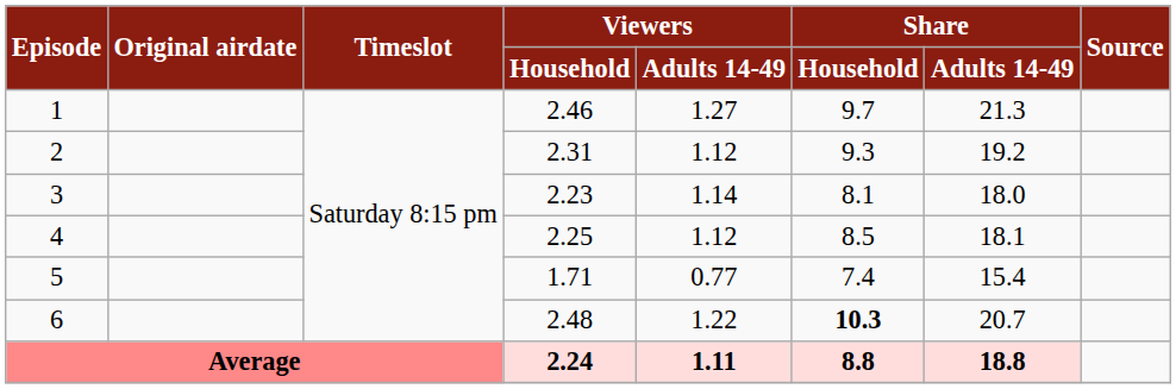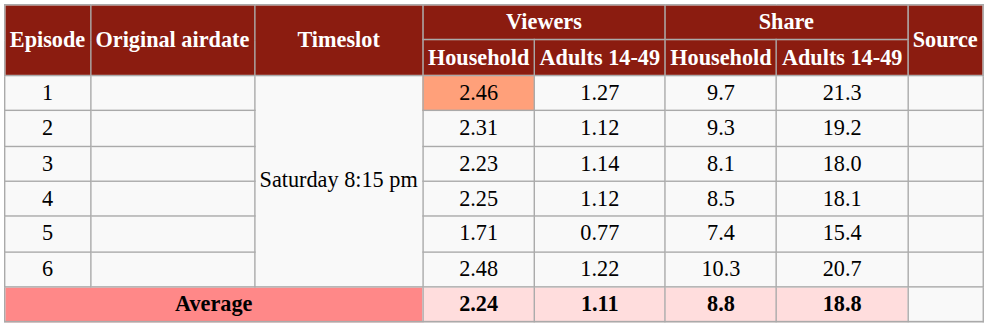1 | Viewers / Household: no background -> lightsalmon background
6 | Share / Household: bold -> normal
